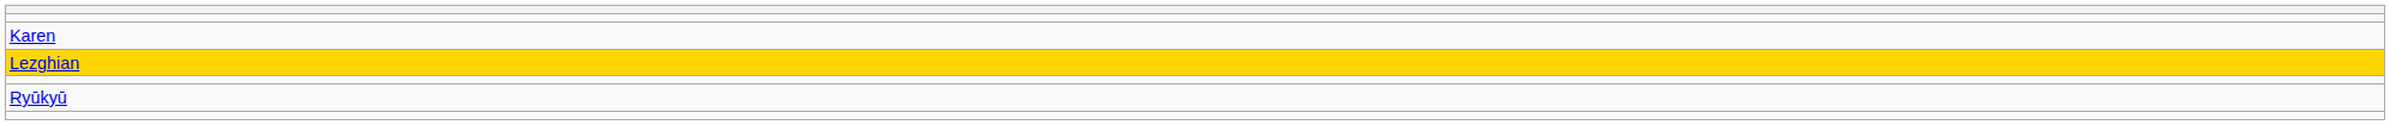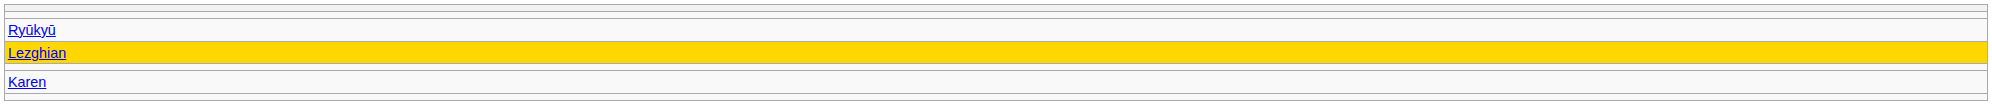row 3 | column 1: Karen -> Ryūkyū
row 6 | column 1: Ryūkyū -> Karen
